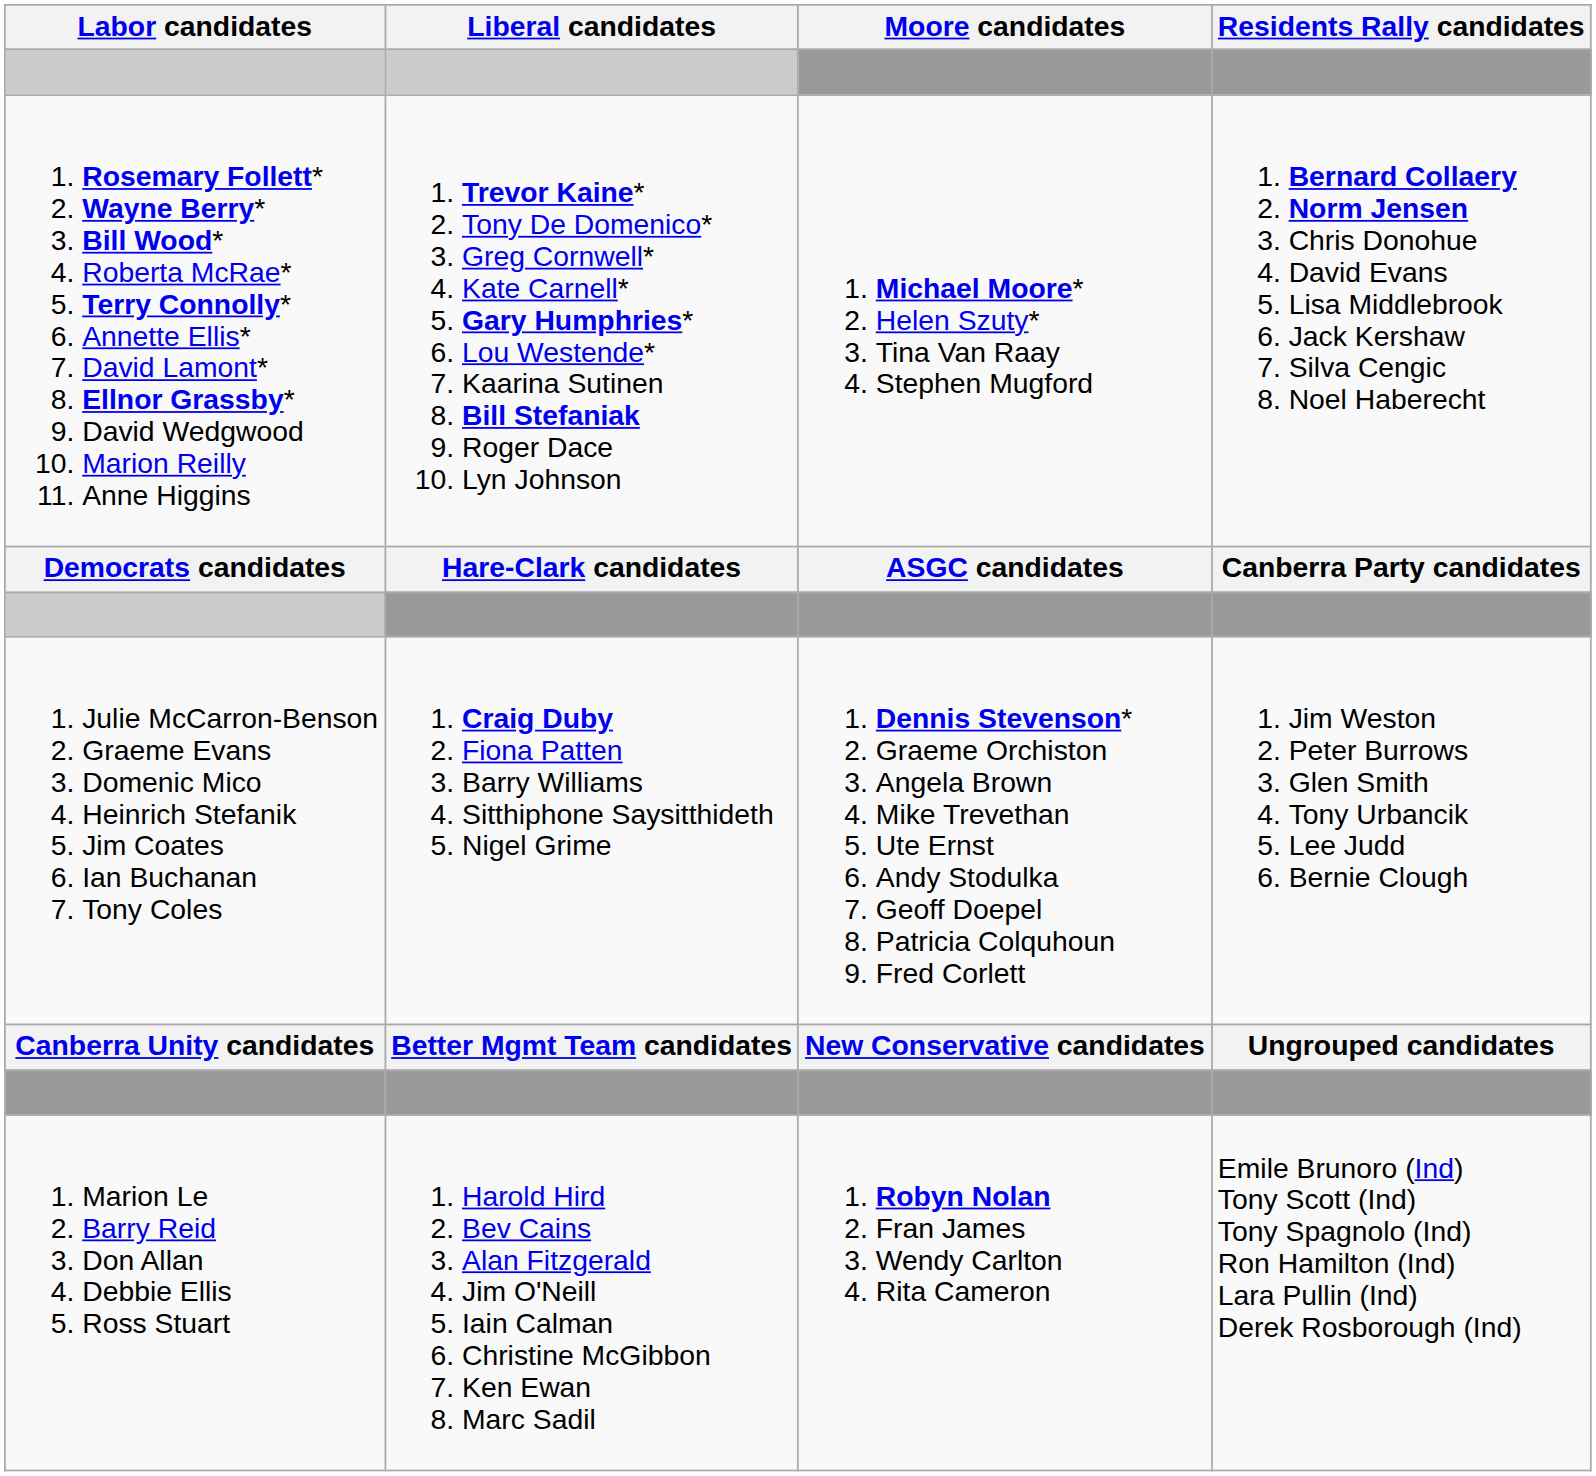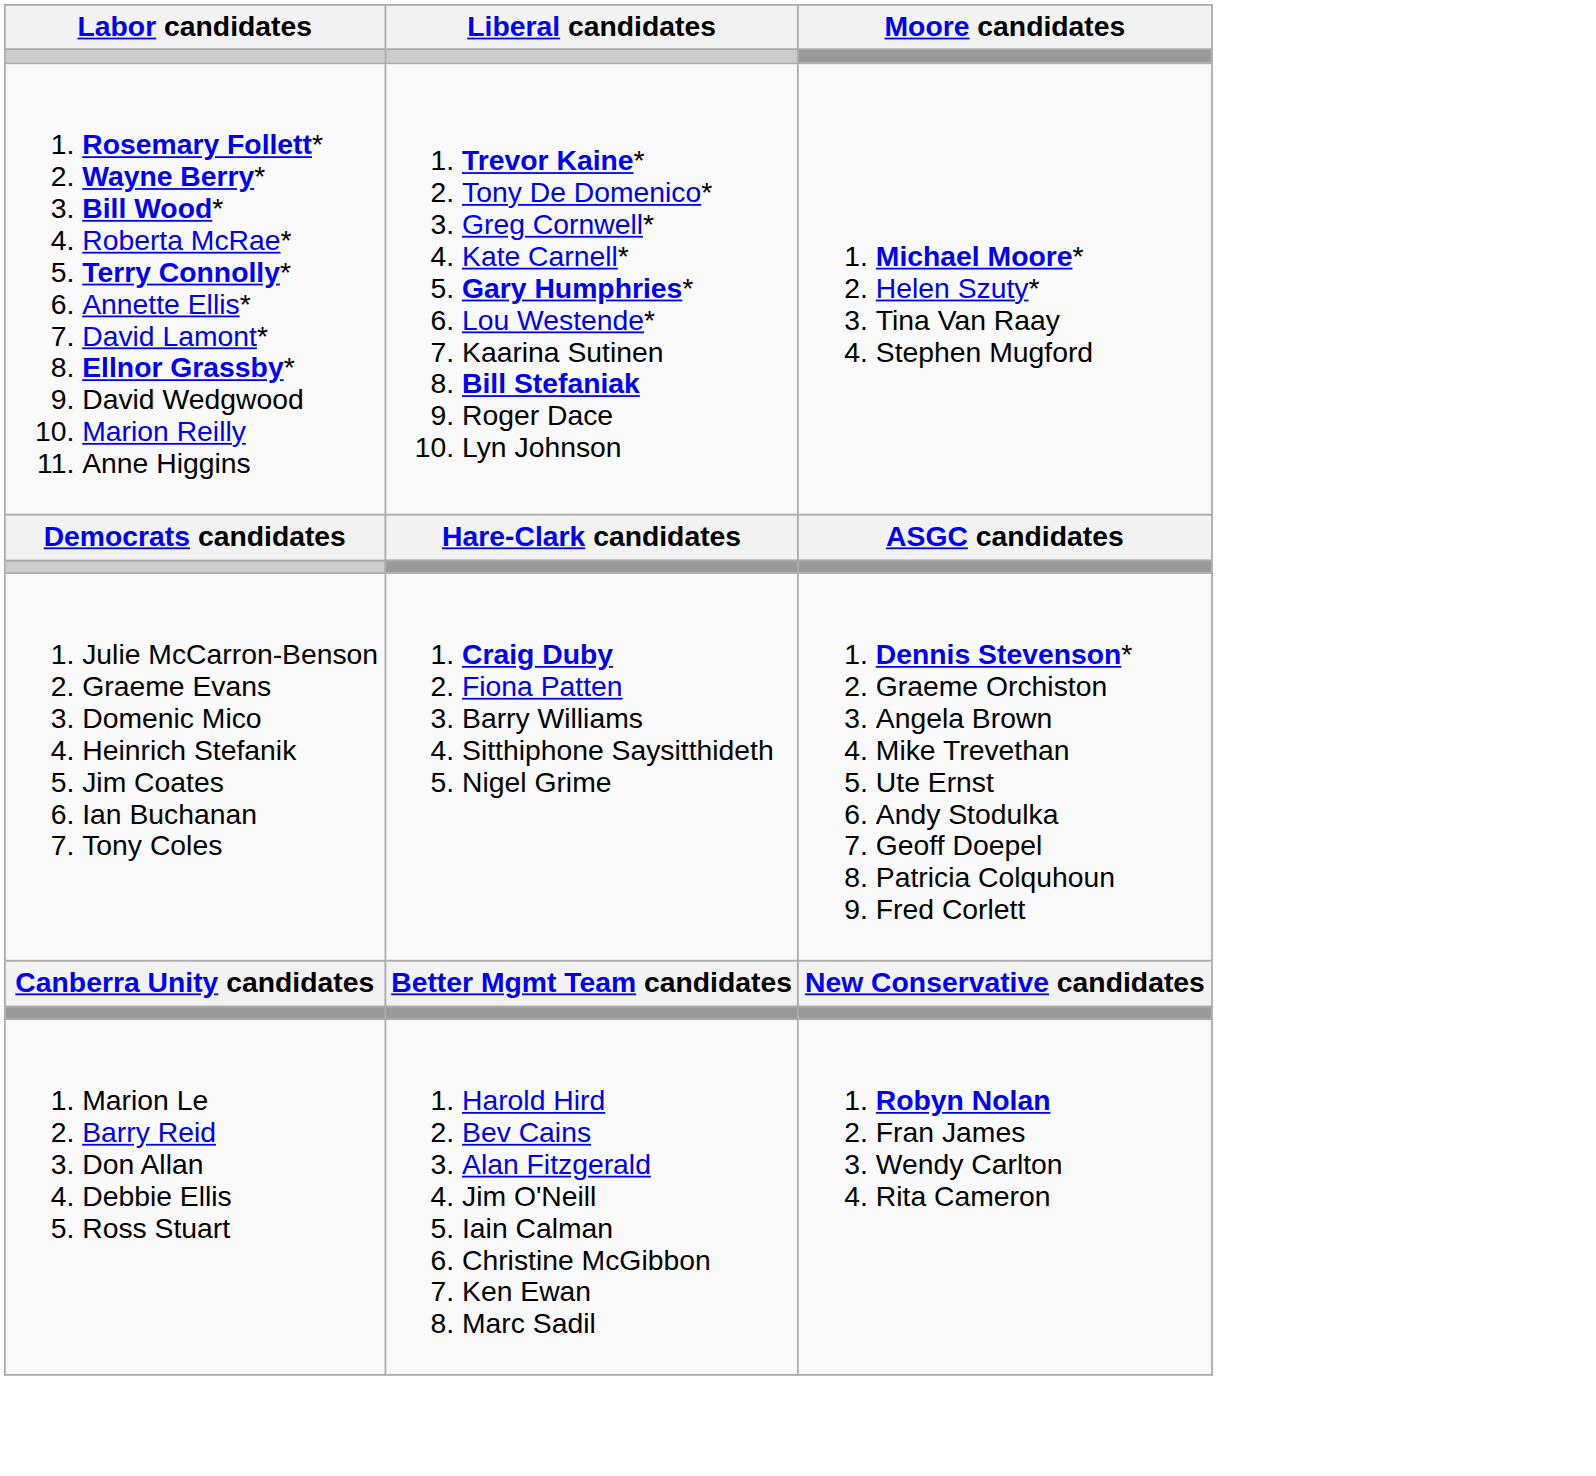- column: Residents Rally candidates | Bernard Collaery Norm Jensen Chris Donohue David Evans Lisa Middlebrook Jack Kershaw Silva Cengic Noel Haberecht | Canberra Party candidates | Jim Weston Peter Burrows Glen Smith Tony Urbancik Lee Judd Bernie Clough | Ungrouped candidates | Emile Brunoro (Ind) Tony Scott (Ind) Tony Spagnolo (Ind) Ron Hamilton (Ind) Lara Pullin (Ind) Derek Rosborough (Ind)
